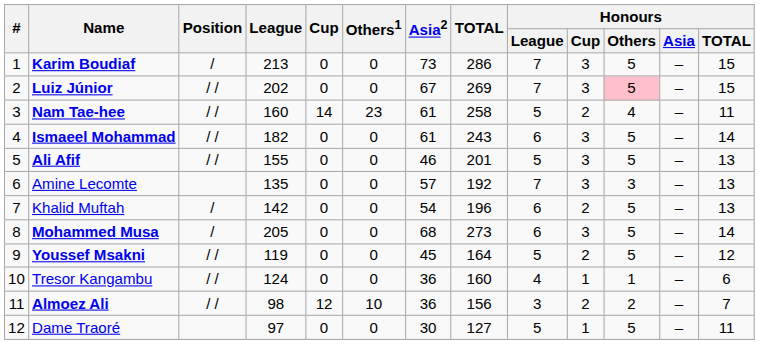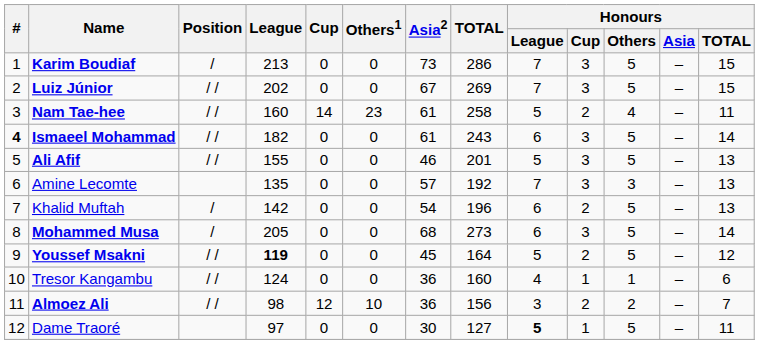Luiz Júnior | Honours / Others: pink background -> no background
Ismaeel Mohammad | #: normal -> bold
Youssef Msakni | League: normal -> bold
Dame Traoré | Honours / League: normal -> bold
